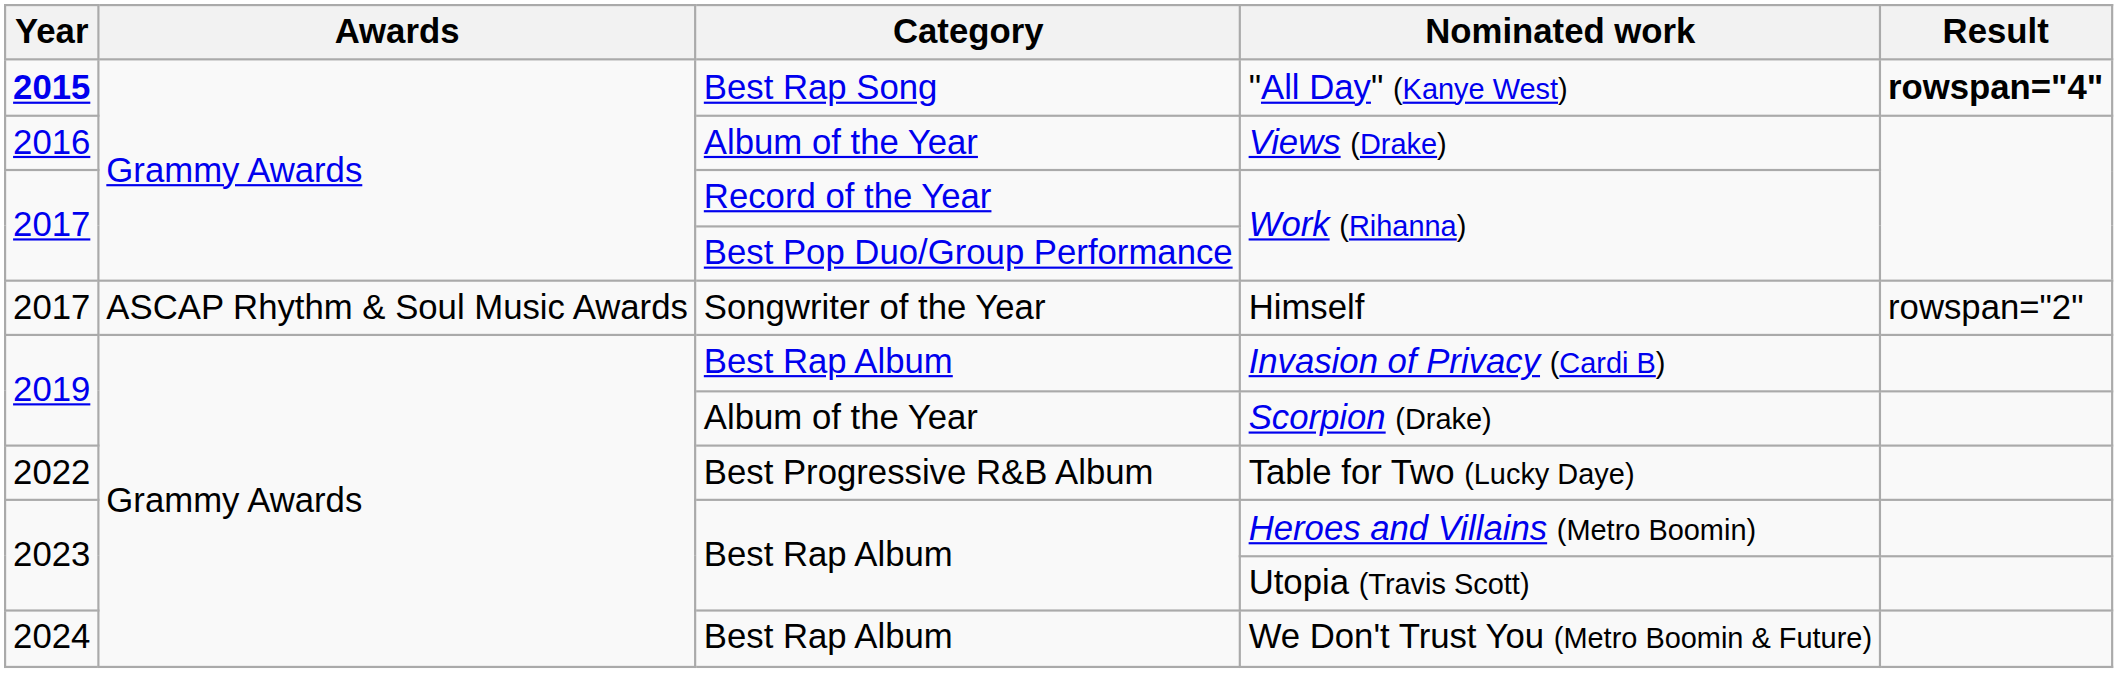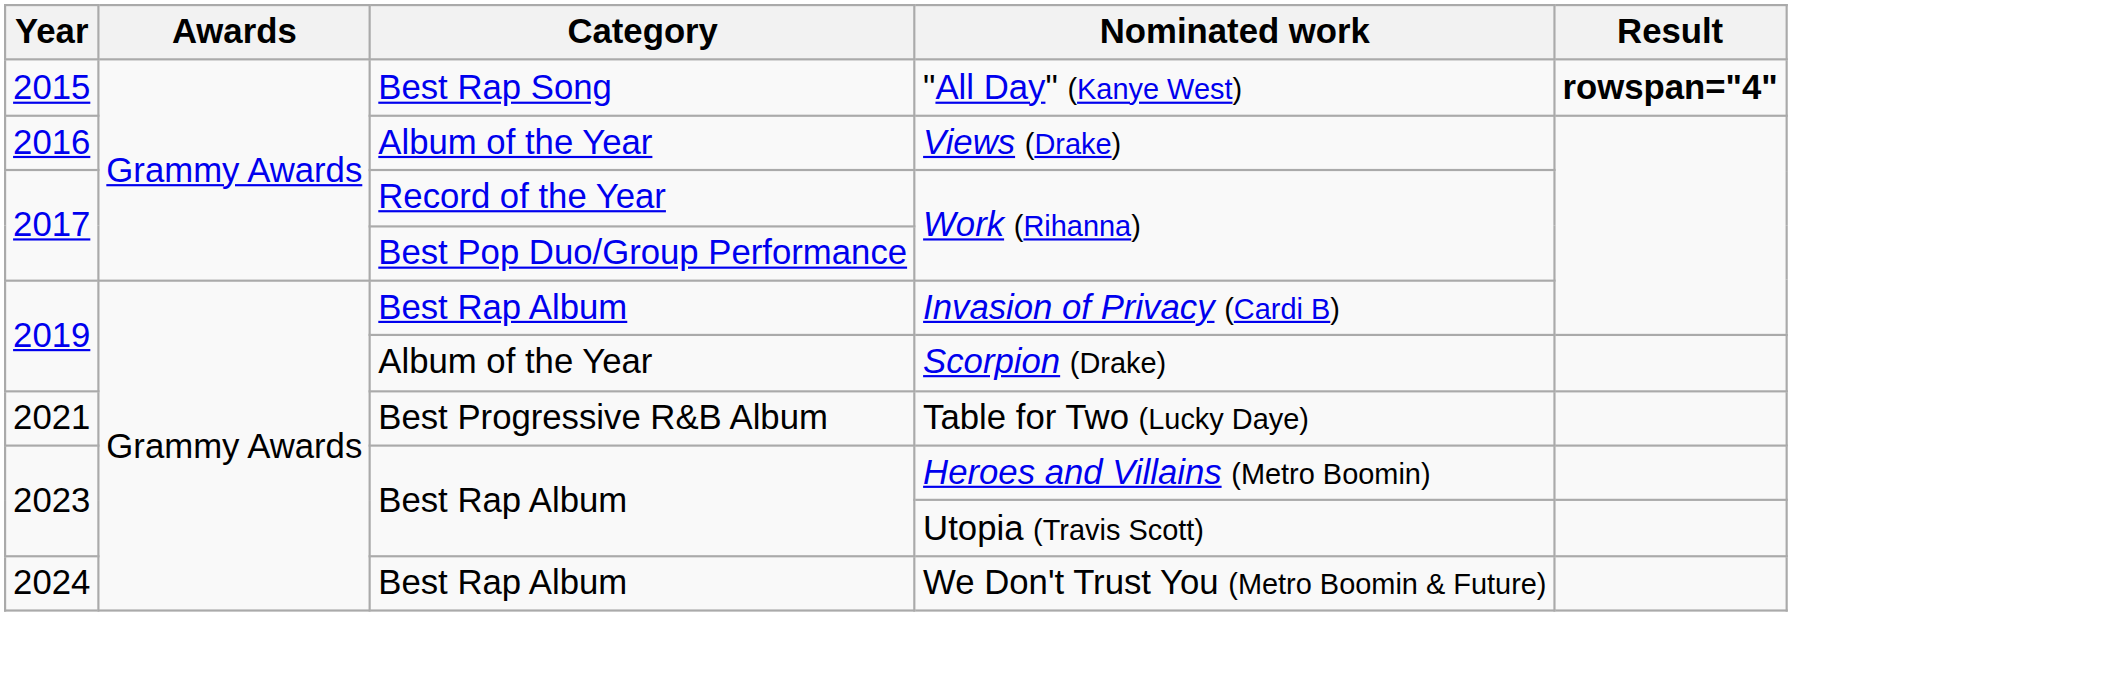"All Day" (Kanye West) | Year: bold -> normal
- row: 2017 | ASCAP Rhythm & Soul Music Awards | Songwriter of the Year | Himself | rowspan="2"
Table for Two (Lucky Daye) | Year: 2022 -> 2021
